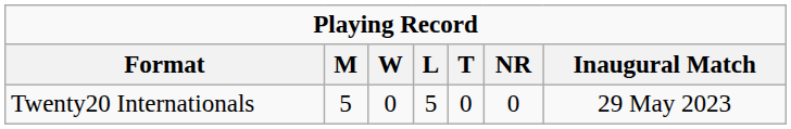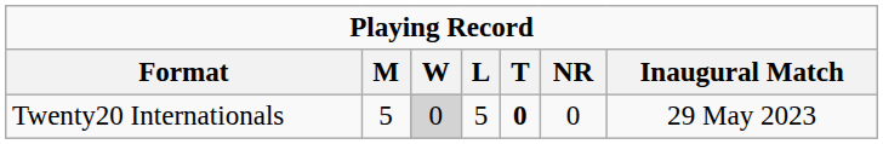Twenty20 Internationals | W: no background -> lightgrey background
Twenty20 Internationals | T: normal -> bold
